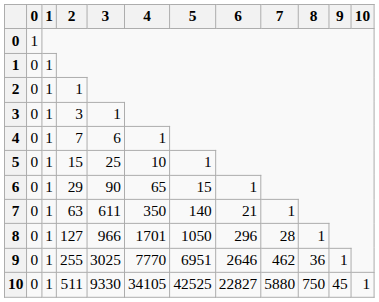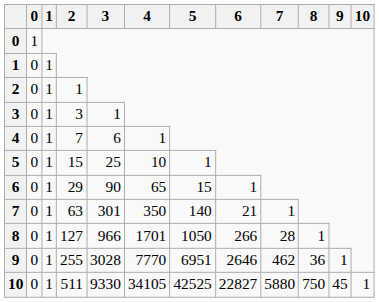row 9 | 3: 611 -> 301
row 10 | 6: 296 -> 266
row 11 | 3: 3025 -> 3028
